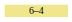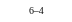row 1 | column 1: khaki background -> no background
